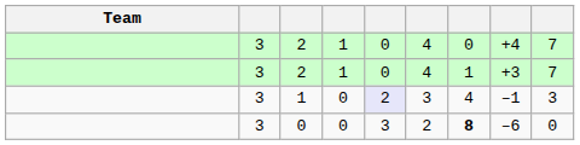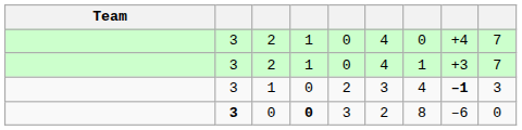row 4 | column 5: lavender background -> no background
row 4 | column 8: normal -> bold
row 5 | column 2: normal -> bold
row 5 | column 4: normal -> bold
row 5 | column 7: bold -> normal
